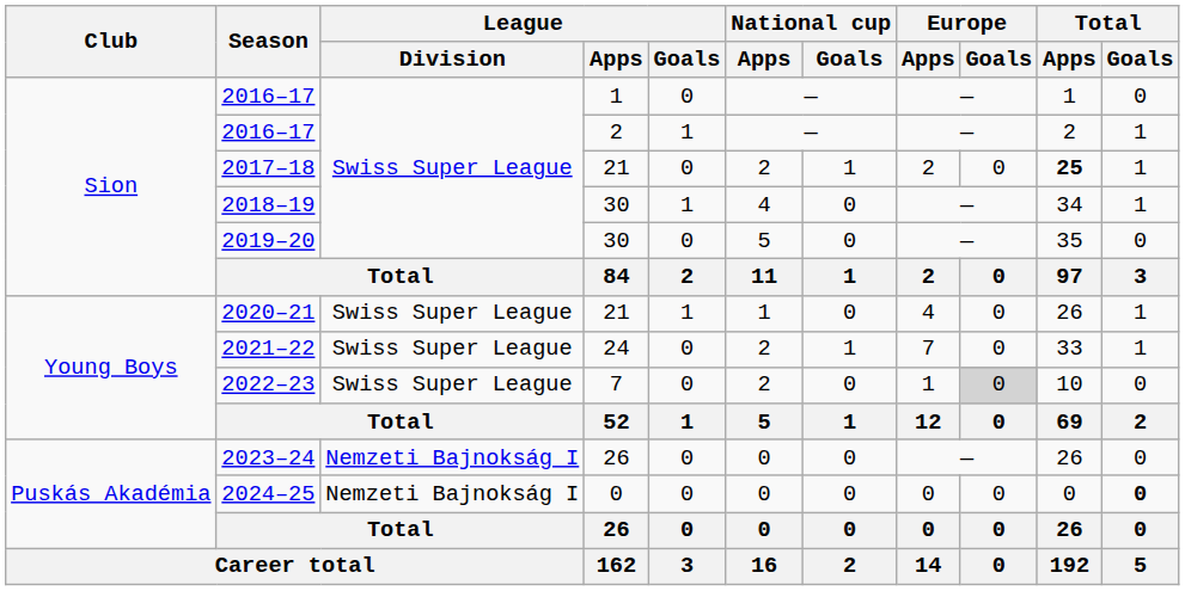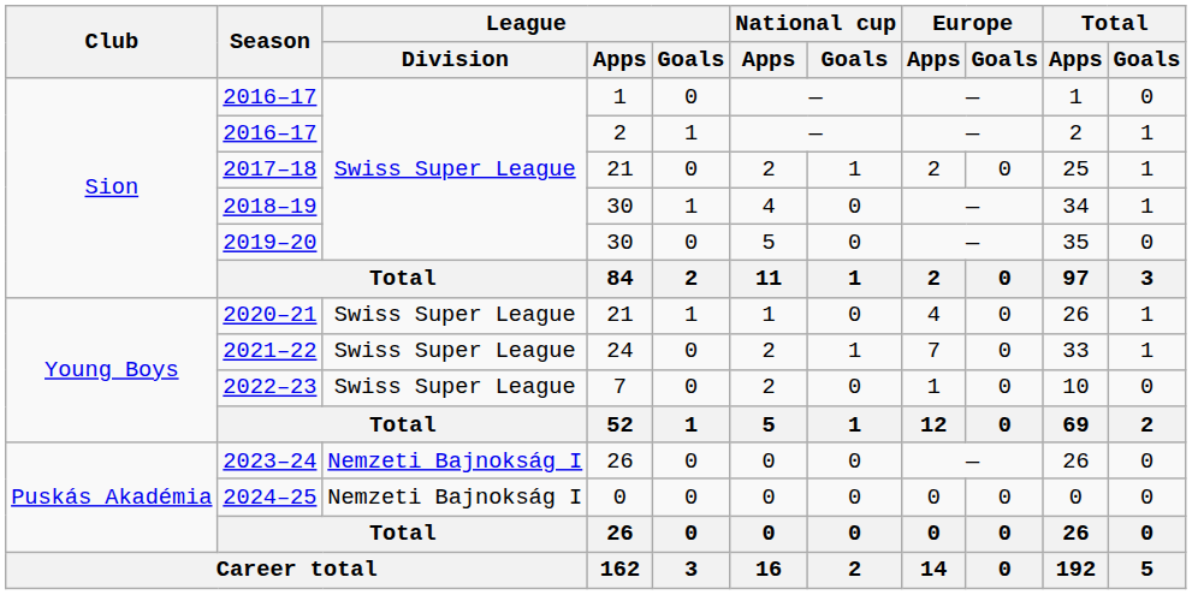2017–18 | Total / Apps: bold -> normal
2022–23 | Europe / Goals: lightgrey background -> no background
2024–25 | Total / Goals: bold -> normal
